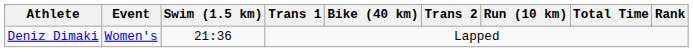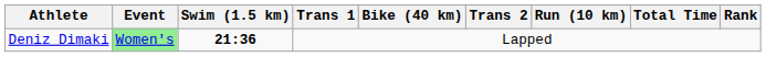Deniz Dimaki | Event: no background -> lightgreen background
Deniz Dimaki | Swim (1.5 km): normal -> bold
